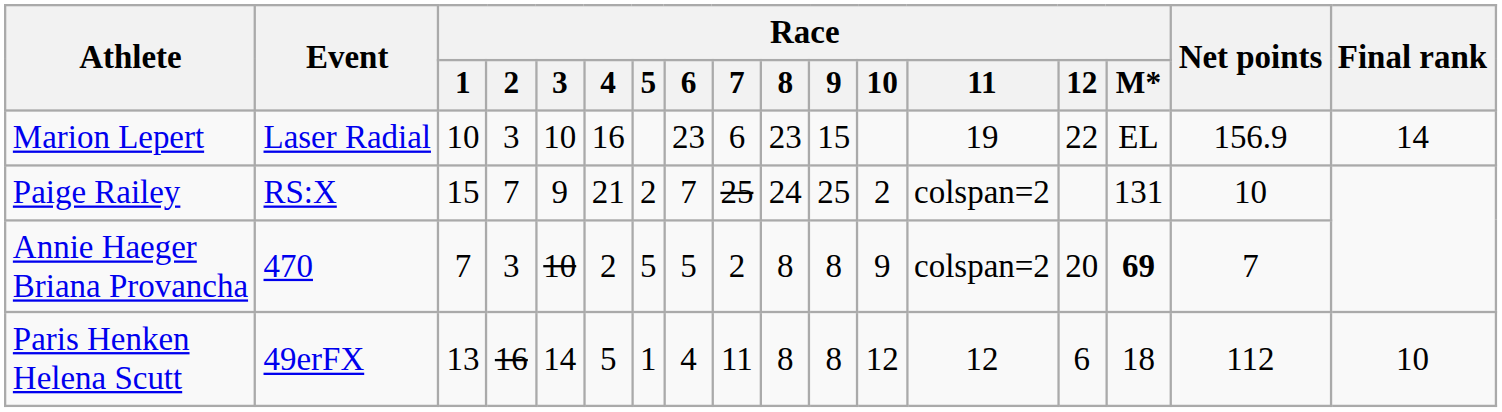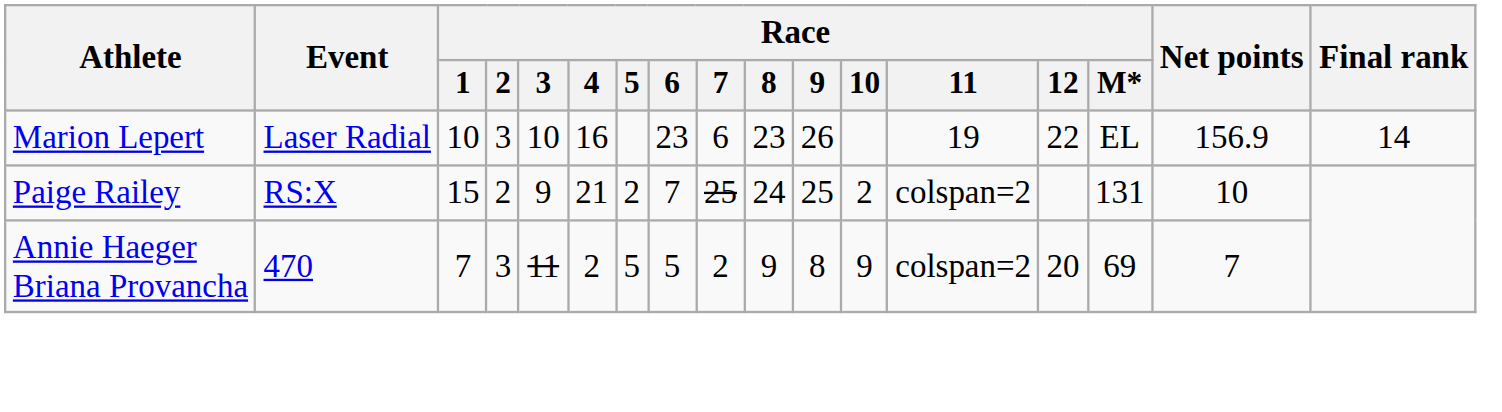Marion Lepert | Race / 9: 15 -> 26
Paige Railey | Race / 2: 7 -> 2
Annie Haeger Briana Provancha | Race / 3: 10 -> 11
Annie Haeger Briana Provancha | Race / 8: 8 -> 9
Annie Haeger Briana Provancha | Race / M*: bold -> normal
- row: Paris Henken Helena Scutt | 49erFX | 13 | 16 | 14 | 5 | 1 | 4 | 11 | 8 | 8 | 12 | 12 | 6 | 18 | 112 | 10
